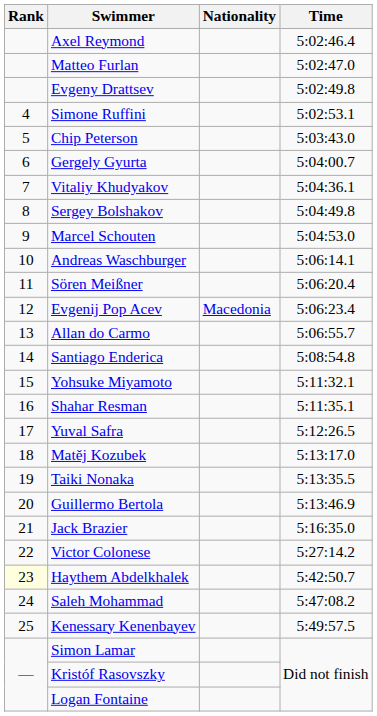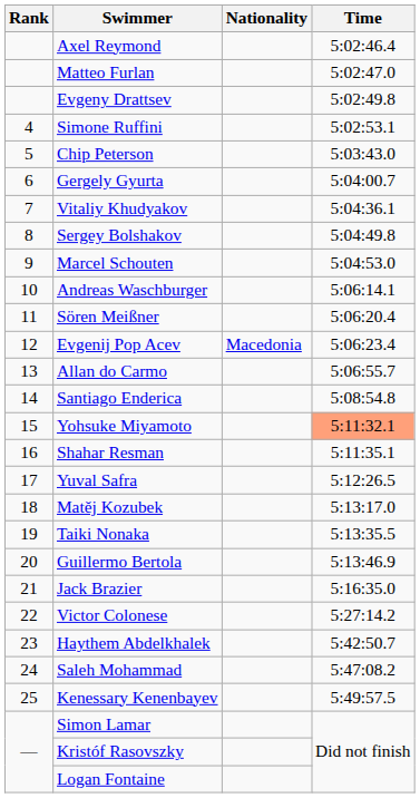Yohsuke Miyamoto | Time: no background -> lightsalmon background
Haythem Abdelkhalek | Rank: lightyellow background -> no background
